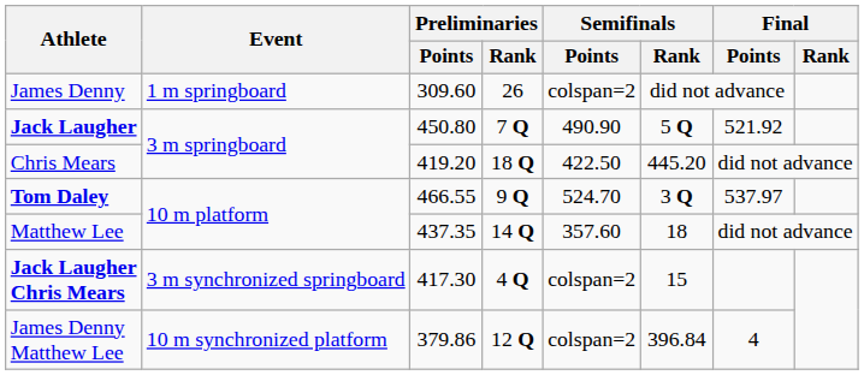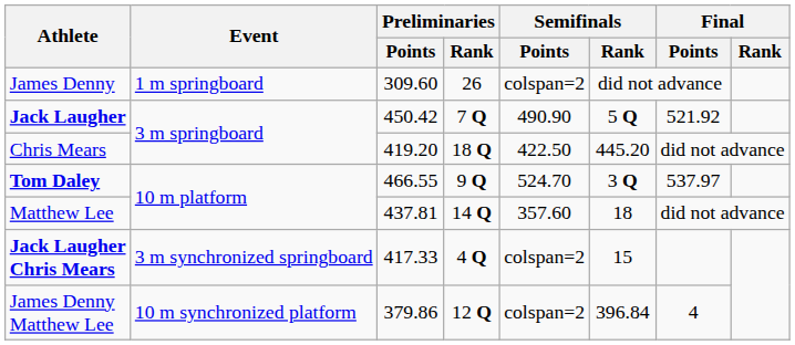Jack Laugher | Preliminaries / Points: 450.80 -> 450.42
Matthew Lee | Preliminaries / Points: 437.35 -> 437.81
Jack Laugher Chris Mears | Preliminaries / Points: 417.30 -> 417.33
